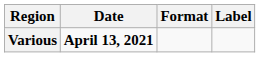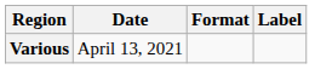Various | Date: bold -> normal
